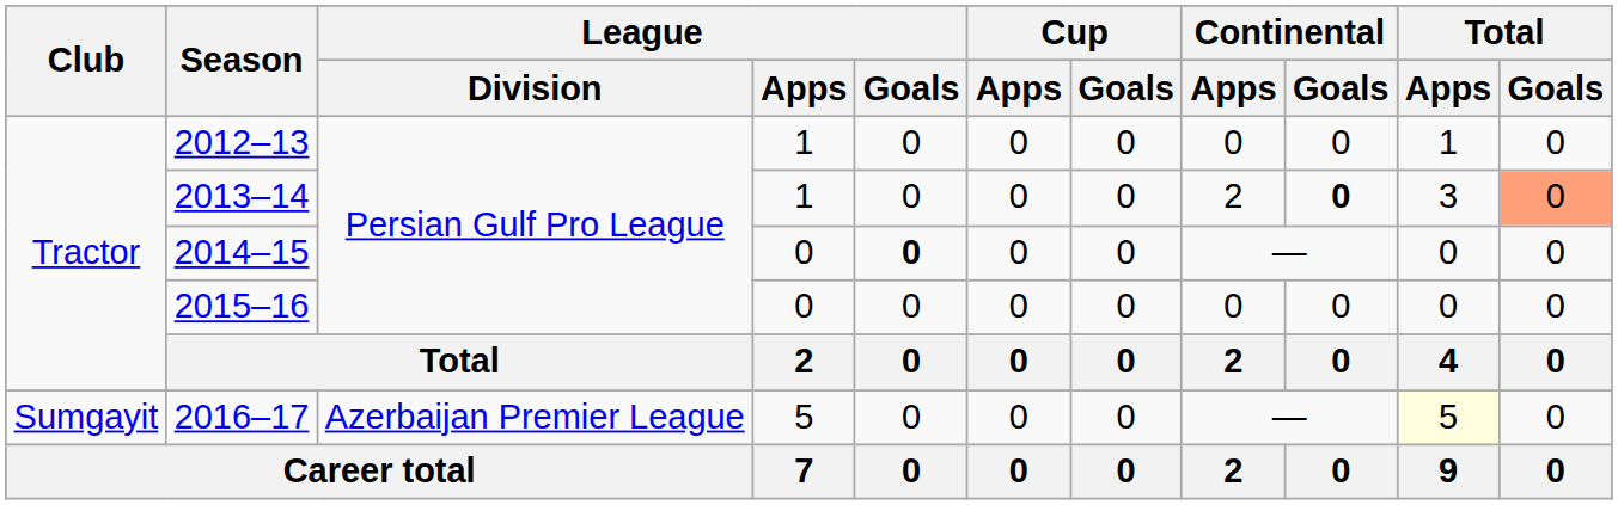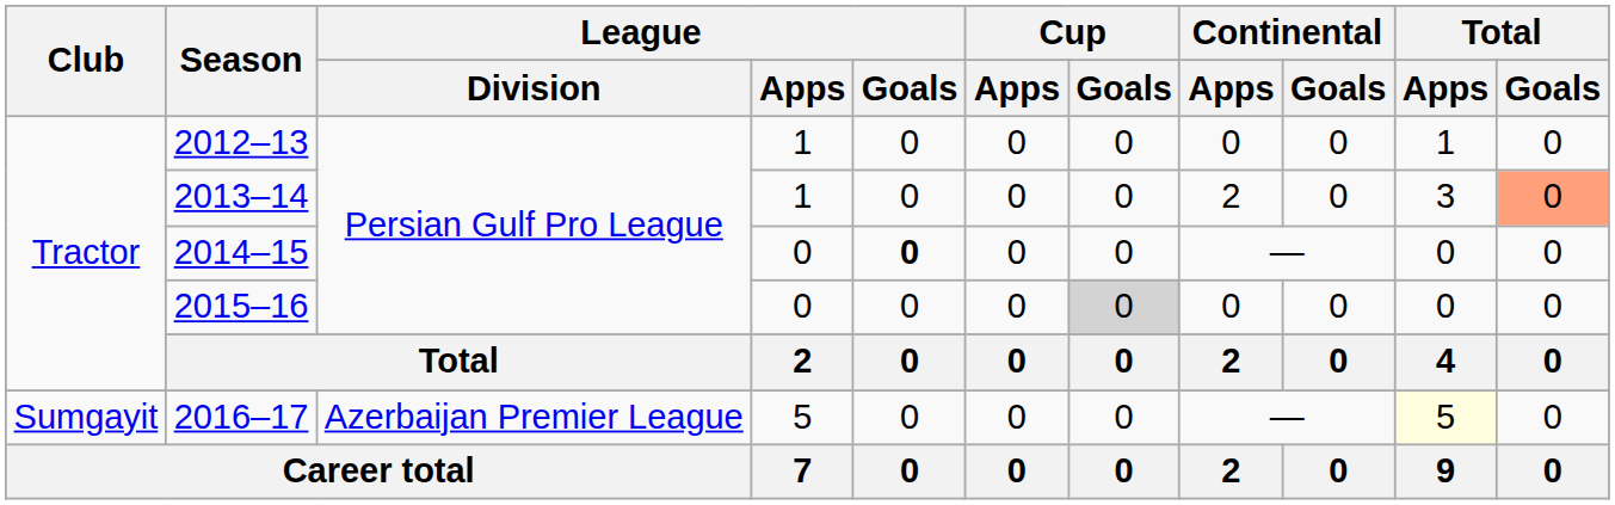2013–14 | Continental / Goals: bold -> normal
2015–16 | Cup / Goals: no background -> lightgrey background
